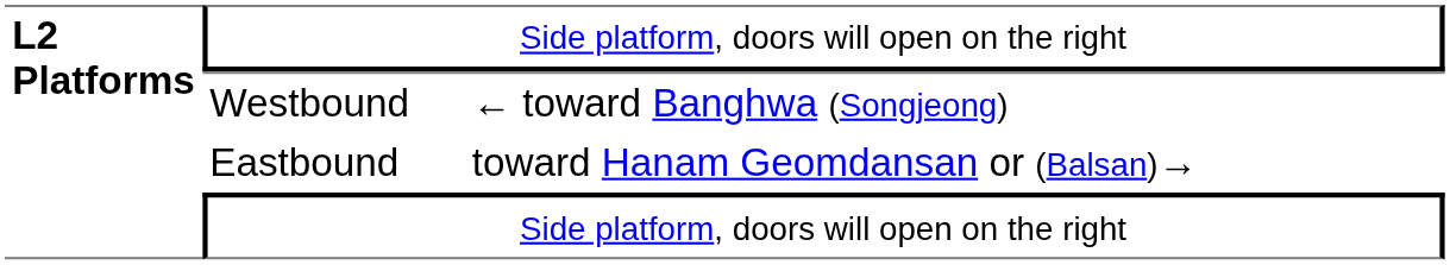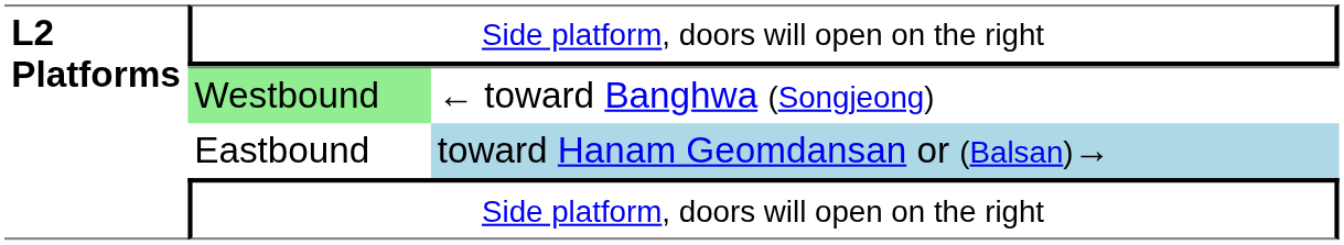Westbound | column 2: no background -> lightgreen background
Eastbound | column 3: no background -> lightblue background
